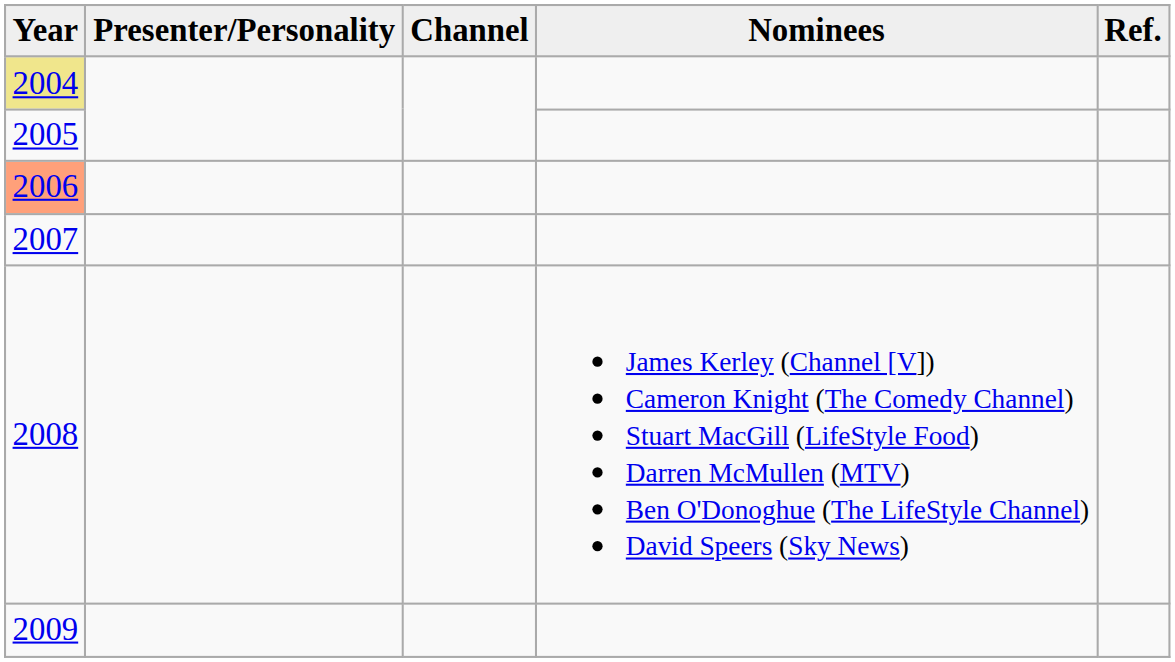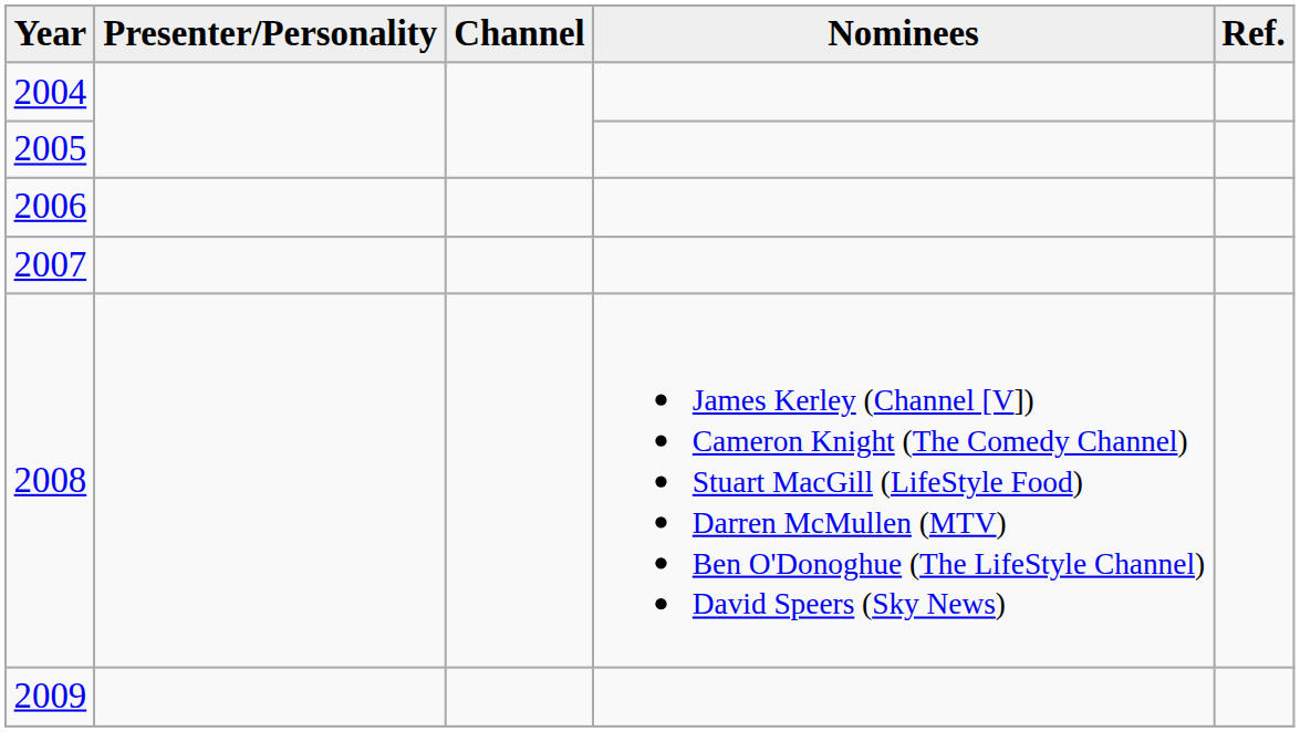2004 | Year: khaki background -> no background
2006 | Year: lightsalmon background -> no background
